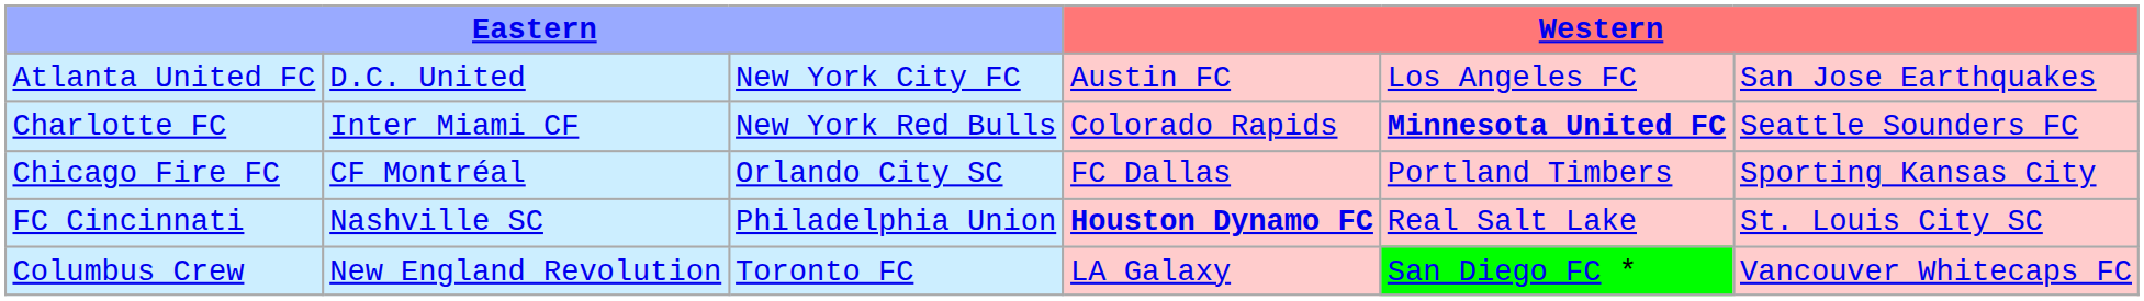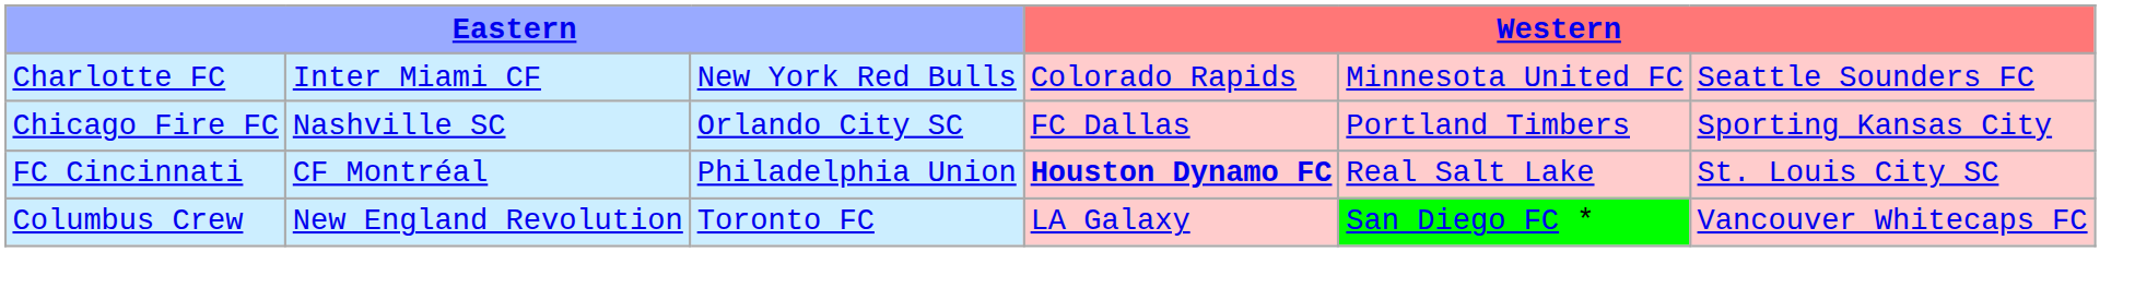- row: Atlanta United FC | D.C. United | New York City FC | Austin FC | Los Angeles FC | San Jose Earthquakes
Charlotte FC | column 5: bold -> normal
Chicago Fire FC | column 2: CF Montréal -> Nashville SC
FC Cincinnati | column 2: Nashville SC -> CF Montréal
